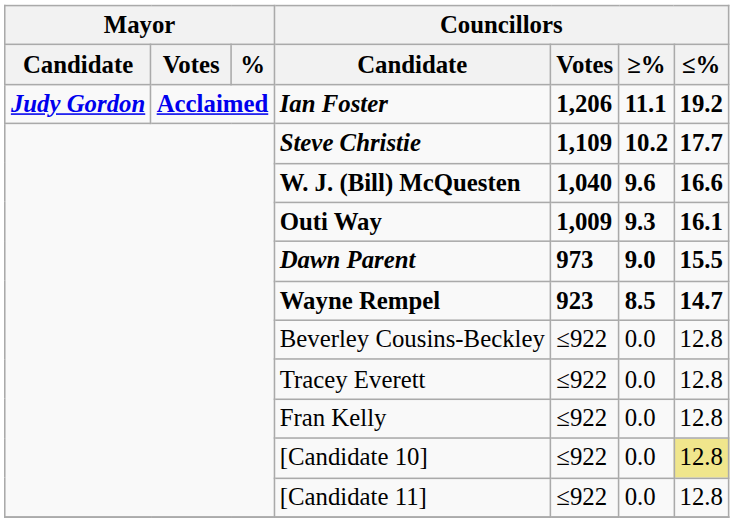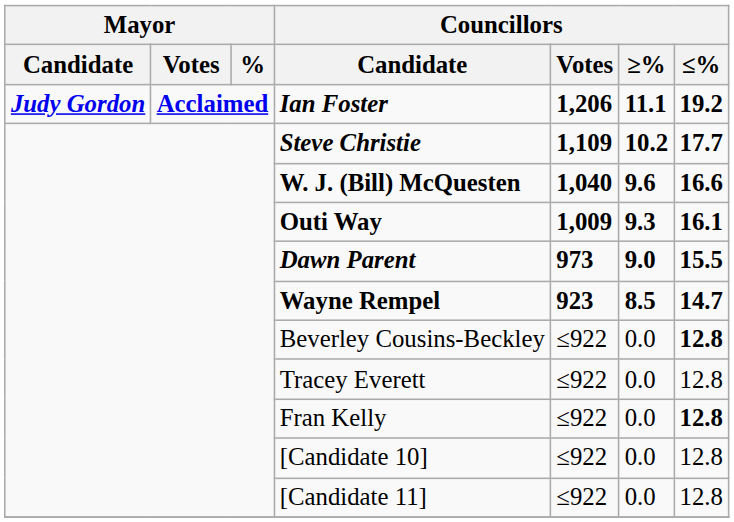Beverley Cousins-Beckley | Councillors / ≤%: normal -> bold
Fran Kelly | Councillors / ≤%: normal -> bold
[Candidate 10] | Councillors / ≤%: khaki background -> no background
